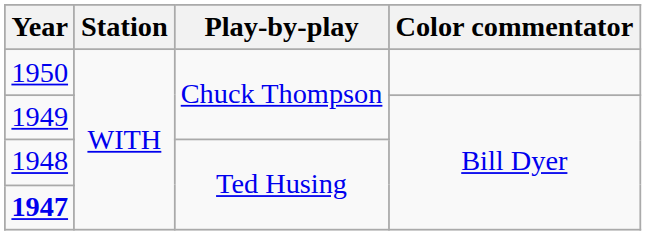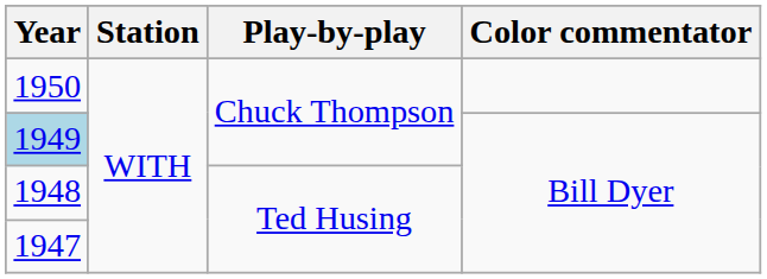1949 | Year: no background -> lightblue background
1947 | Year: bold -> normal
